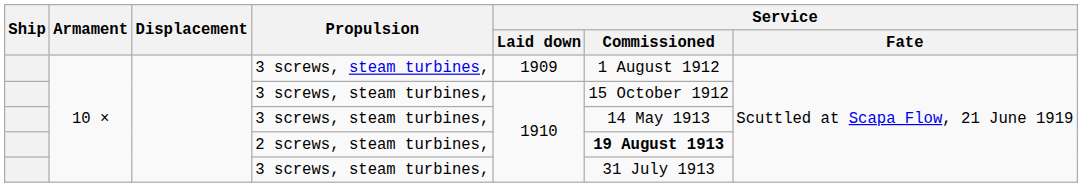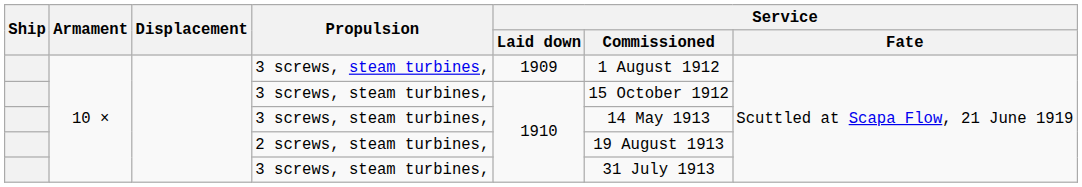2 screws, steam turbines, | Service / Commissioned: bold -> normal
